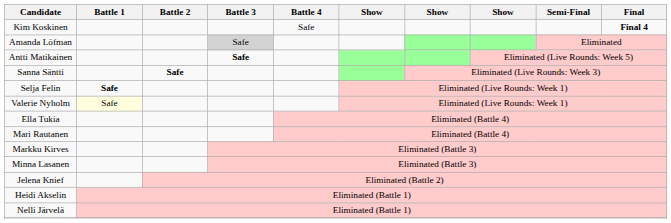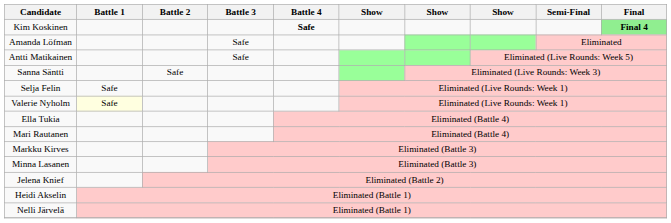Kim Koskinen | Battle 4: normal -> bold
Kim Koskinen | Final: no background -> lightgreen background
Amanda Löfman | Battle 3: lightgrey background -> no background
Antti Matikainen | Battle 3: bold -> normal
Sanna Säntti | Battle 2: bold -> normal
Selja Felin | Battle 1: bold -> normal
